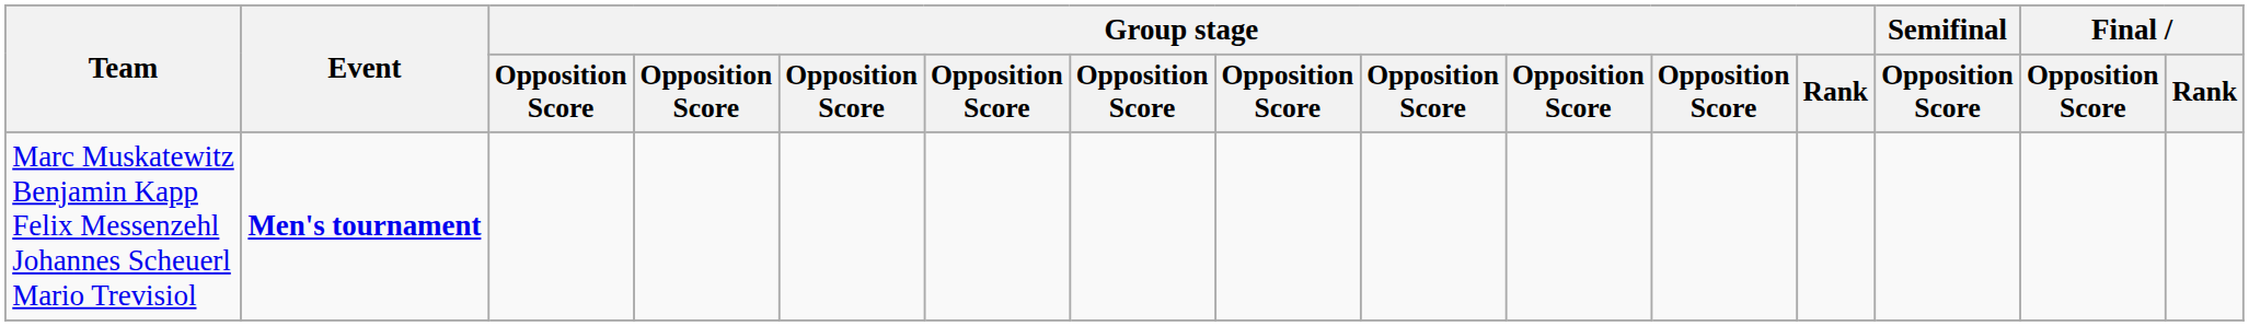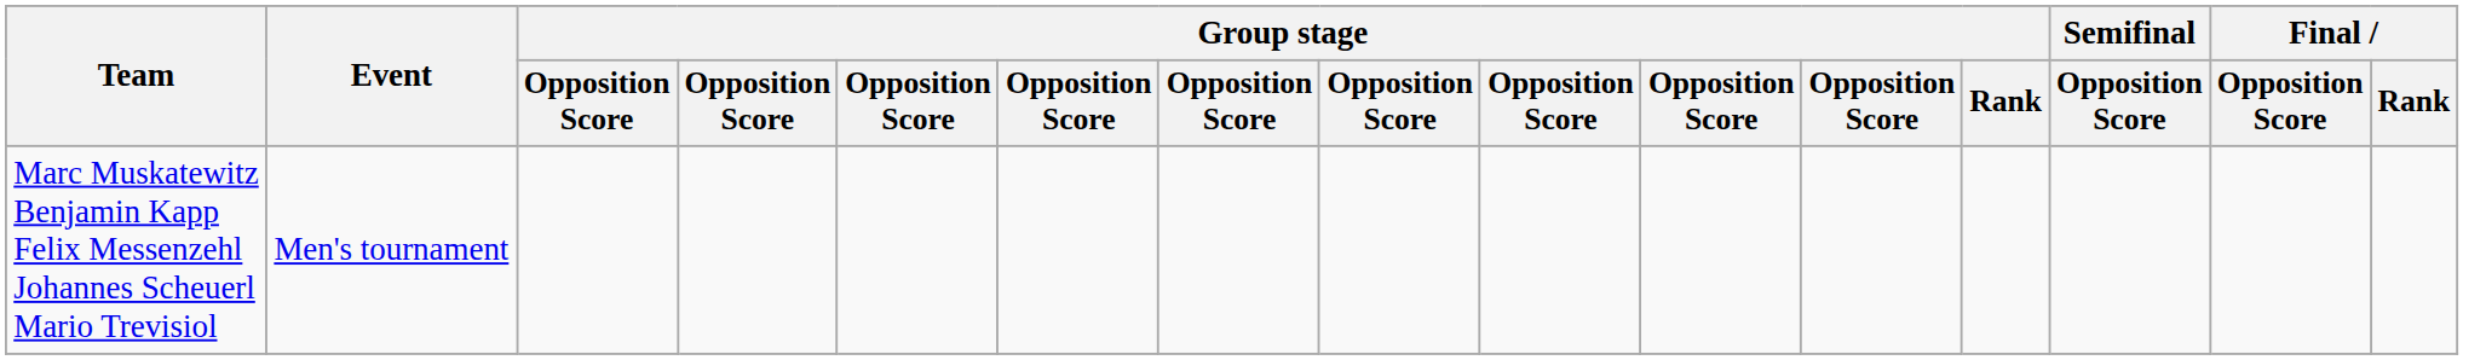row 3 | Event: bold -> normal
